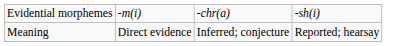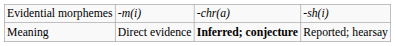Meaning | column 3: normal -> bold
